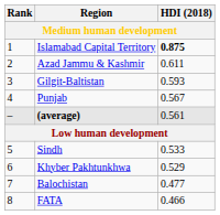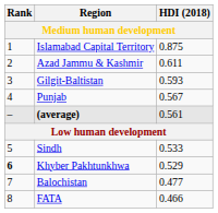Islamabad Capital Territory | HDI (2018): bold -> normal
Khyber Pakhtunkhwa | Rank: normal -> bold
